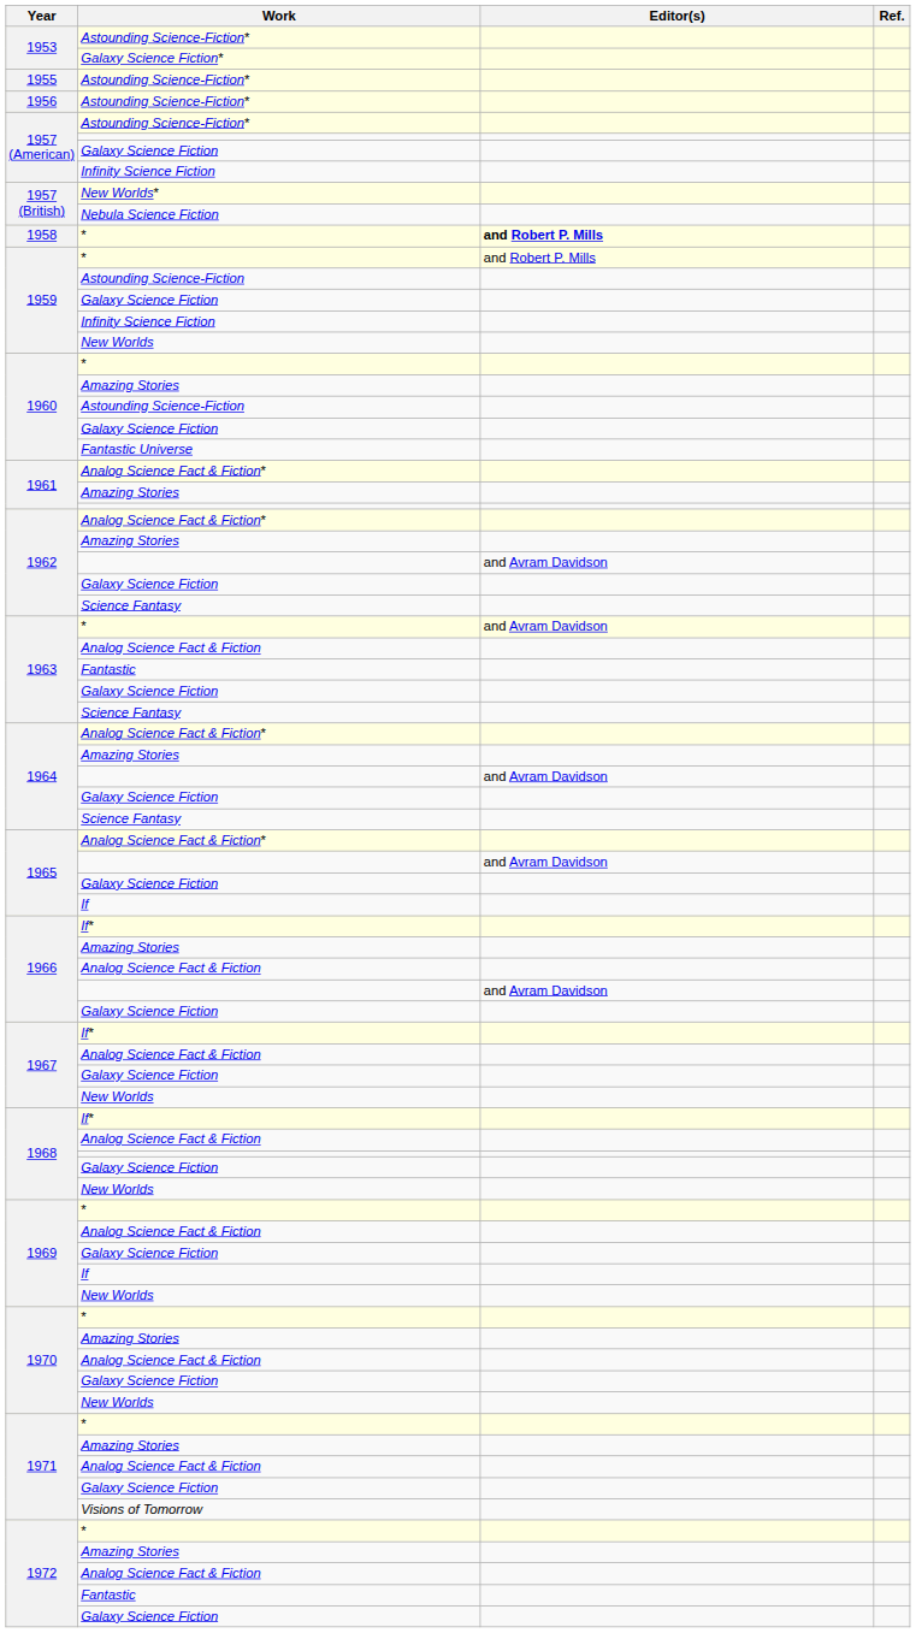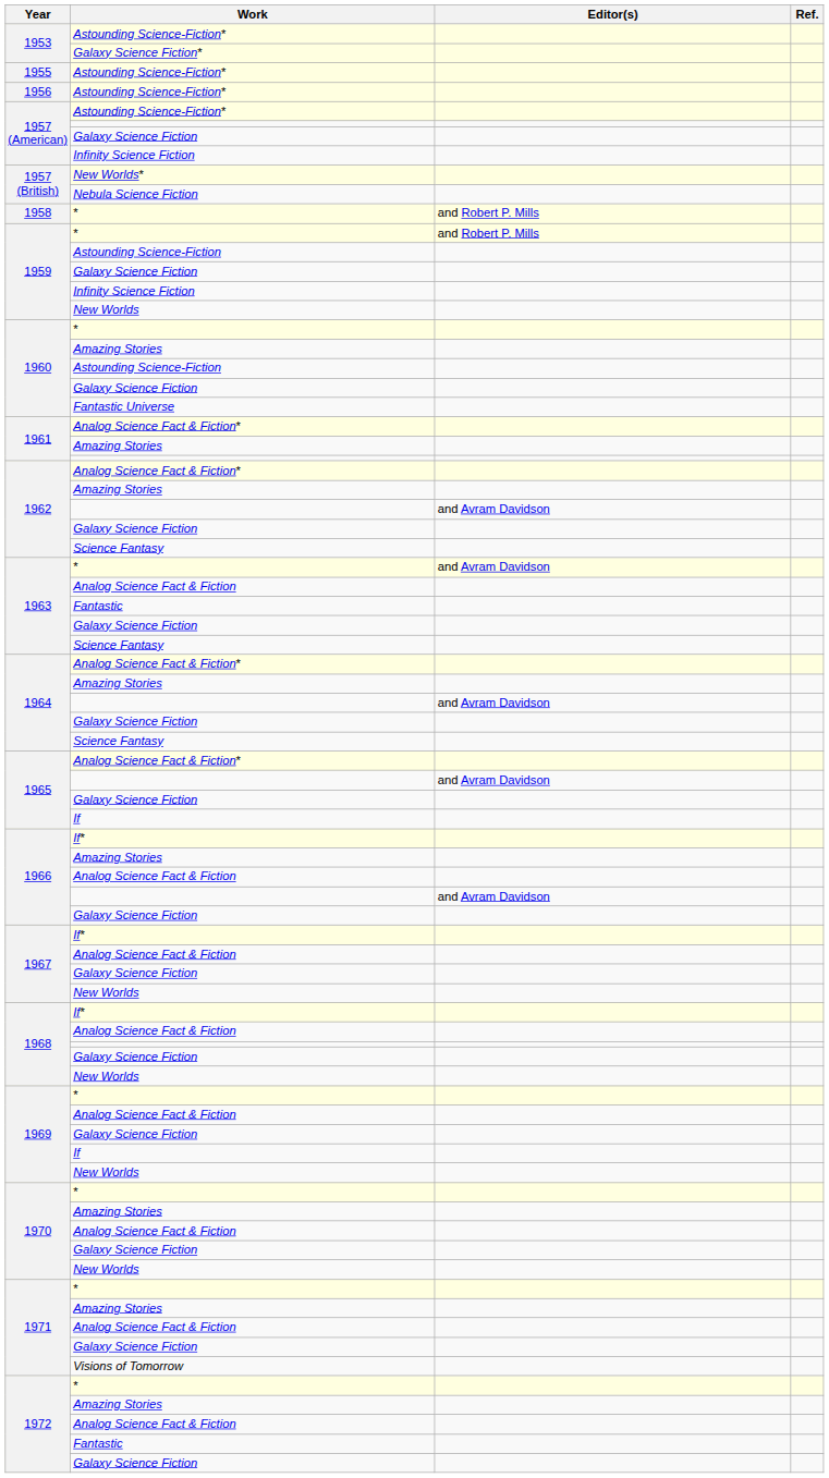1958 | Editor(s): bold -> normal
